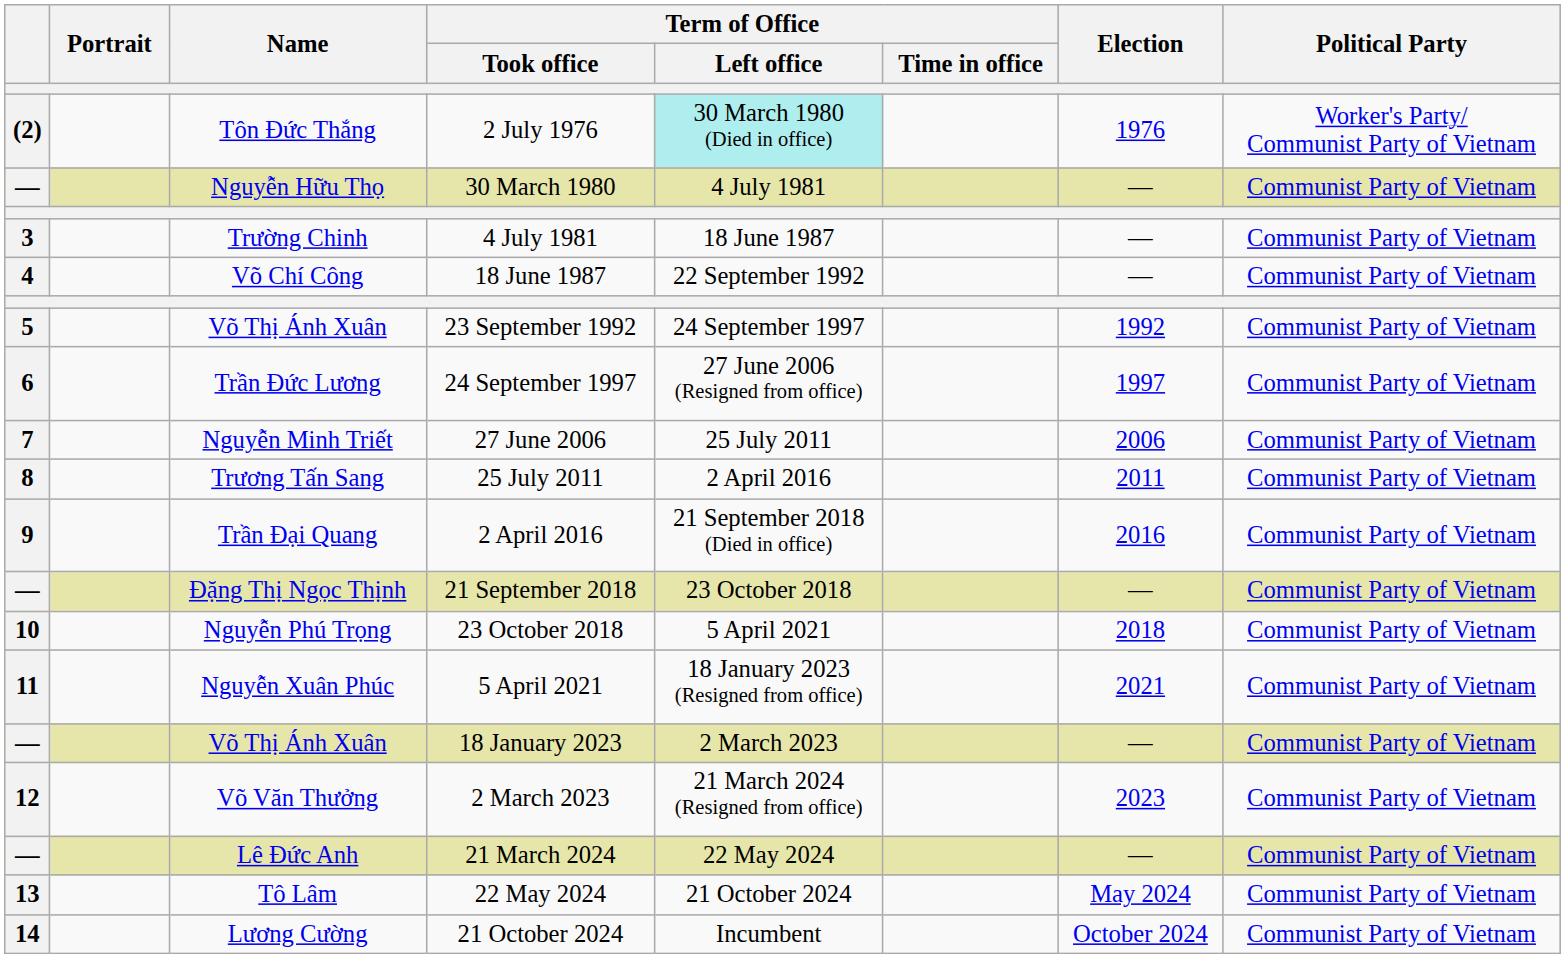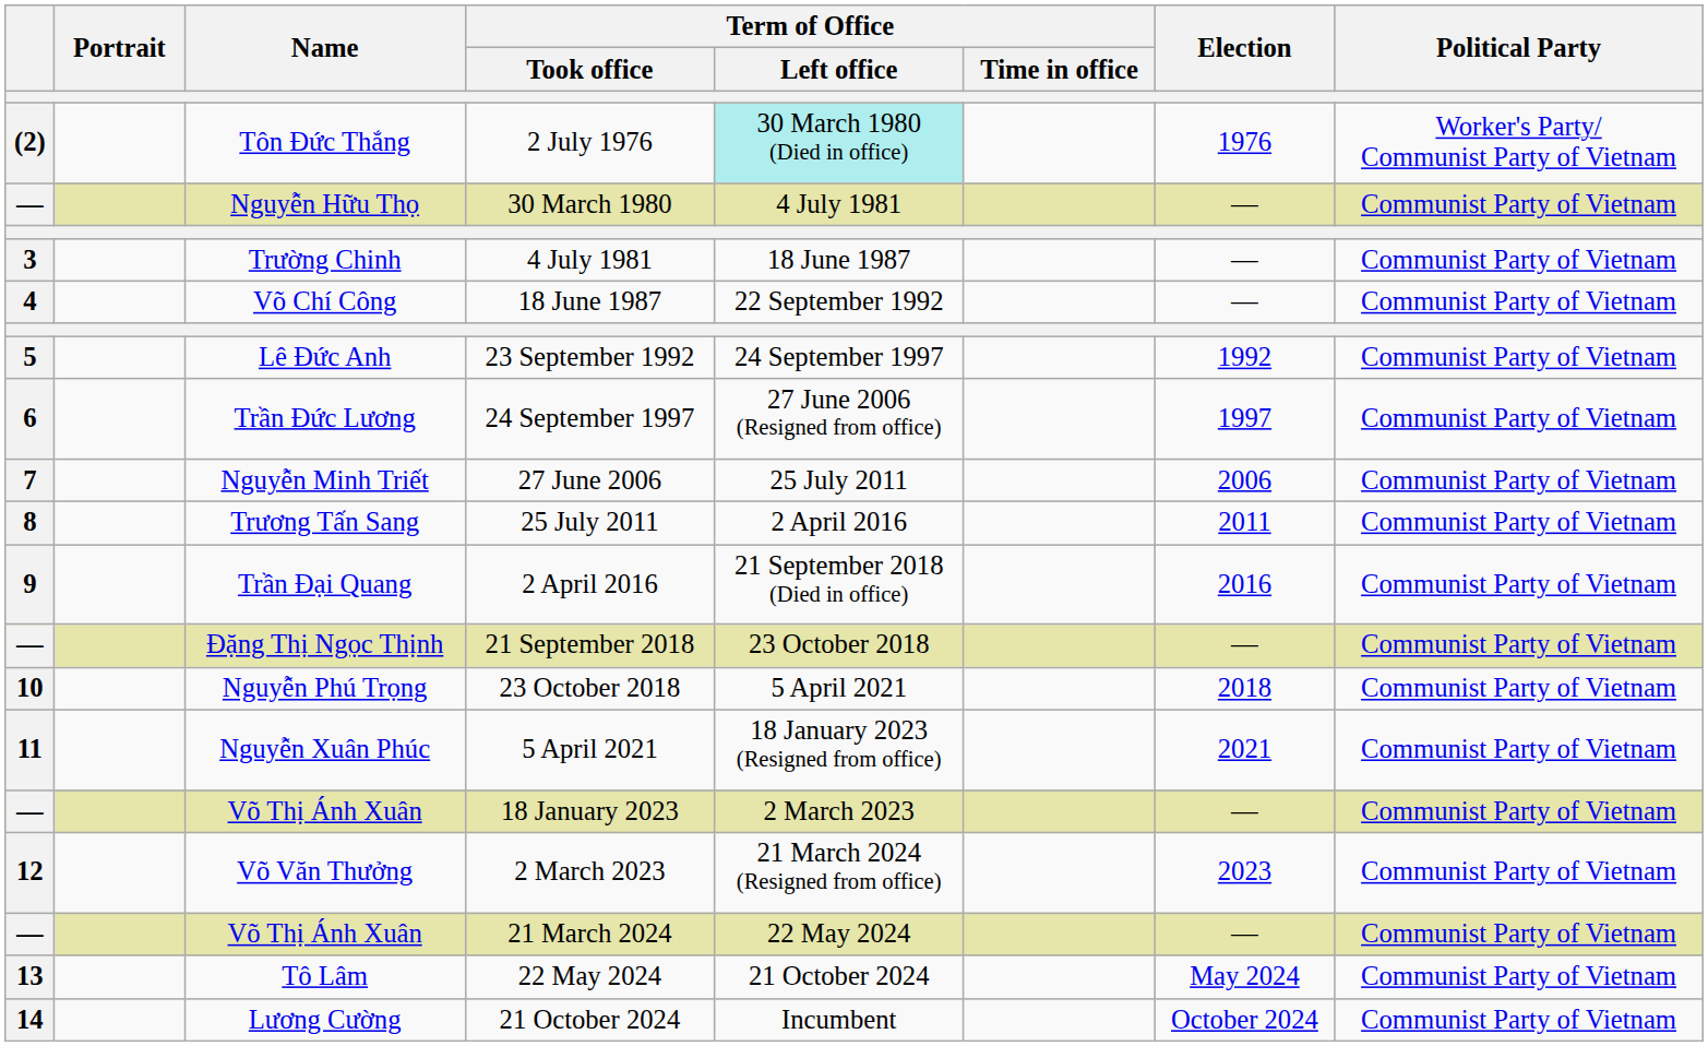23 September 1992 | Name: Võ Thị Ánh Xuân -> Lê Đức Anh
21 March 2024 | Name: Lê Đức Anh -> Võ Thị Ánh Xuân
